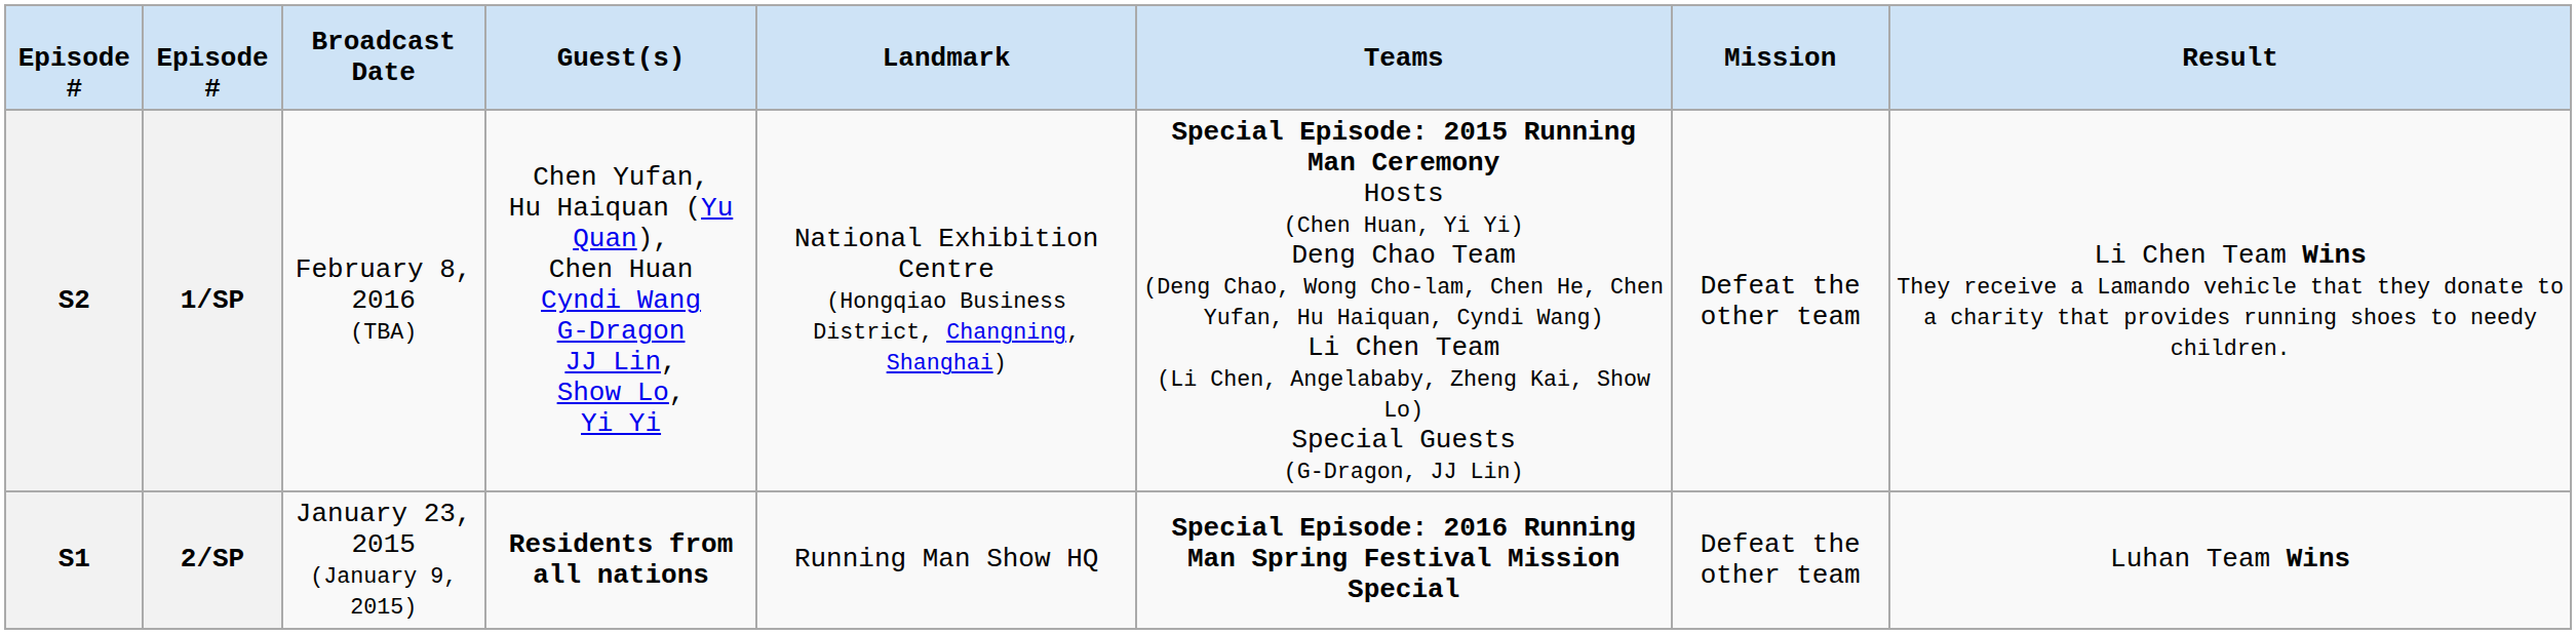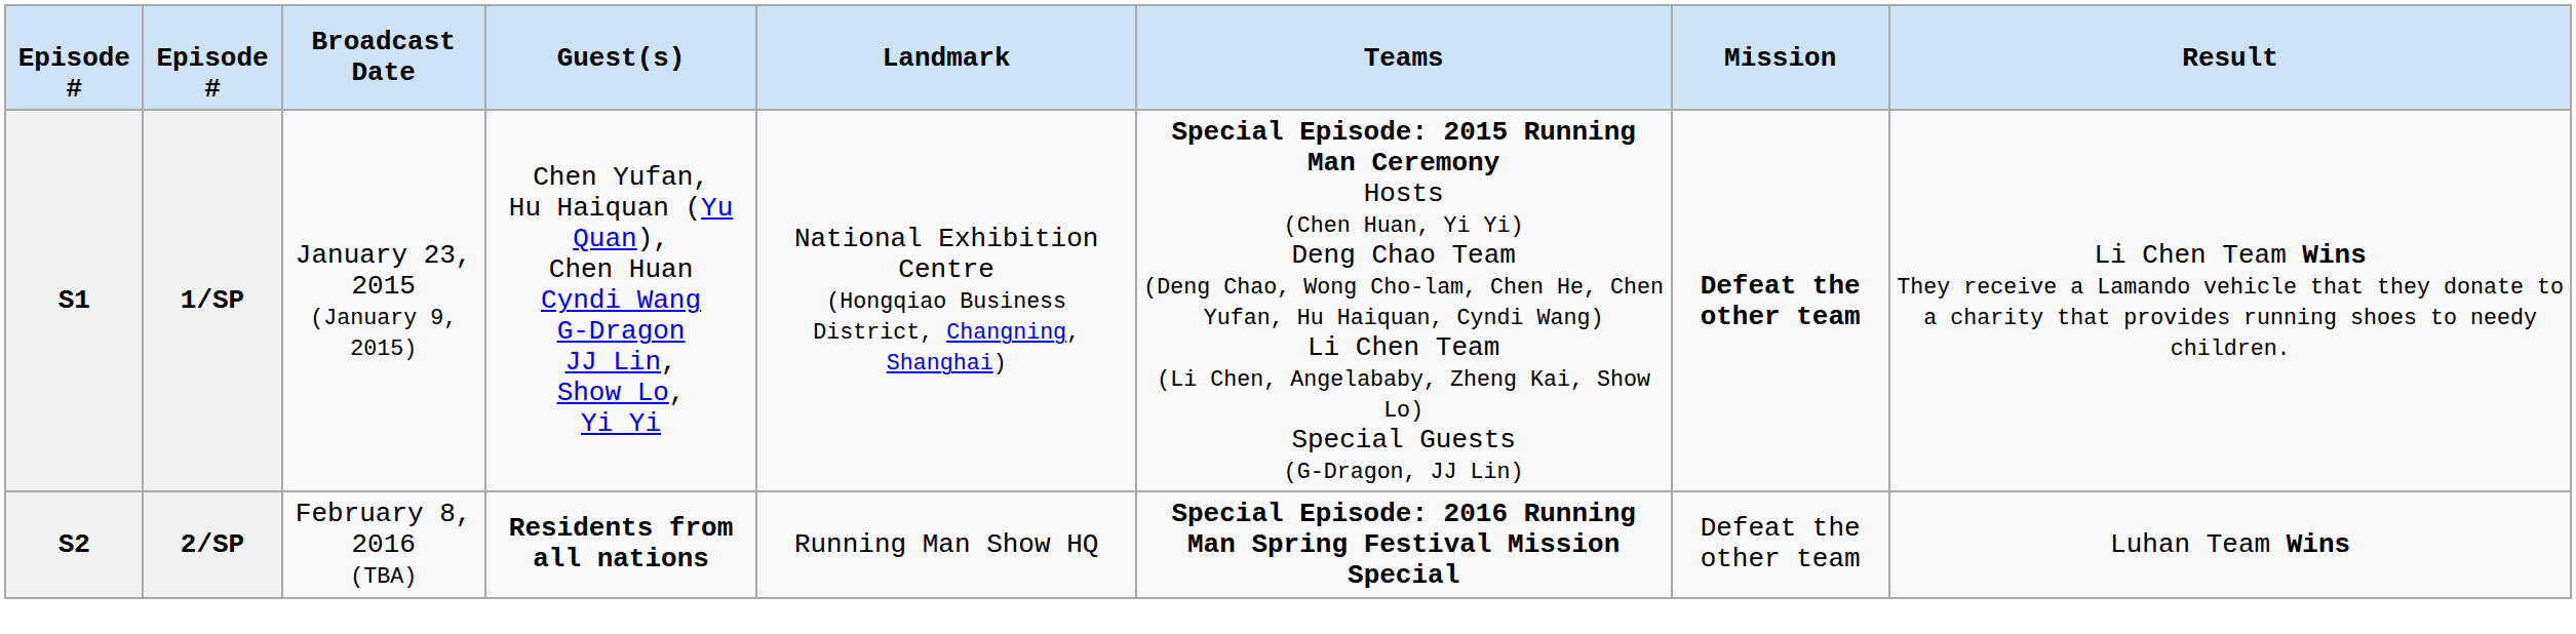1/SP | column 1: S2 -> S1
1/SP | Broadcast Date: February 8, 2016 (TBA) -> January 23, 2015 (January 9, 2015)
1/SP | Mission: normal -> bold
2/SP | column 1: S1 -> S2
2/SP | Broadcast Date: January 23, 2015 (January 9, 2015) -> February 8, 2016 (TBA)
